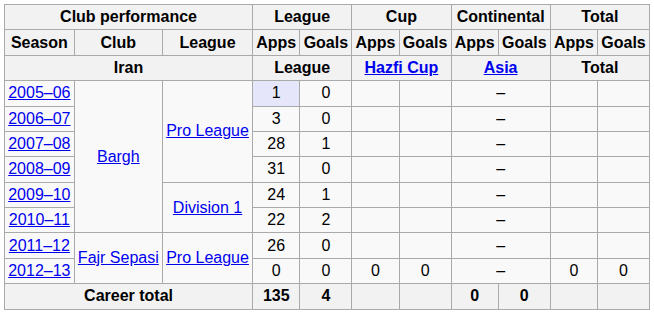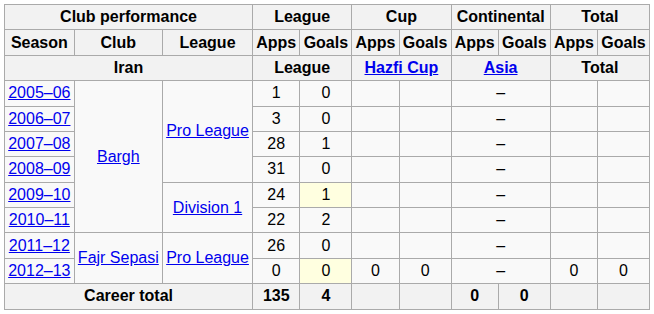2005–06 | League / Apps: lavender background -> no background
2009–10 | League / Goals: no background -> lightyellow background
2012–13 | League / Goals: no background -> lightyellow background
